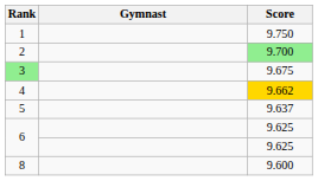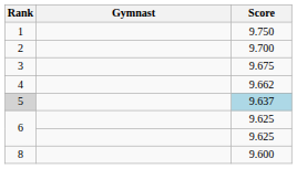2 | Score: lightgreen background -> no background
3 | Rank: lightgreen background -> no background
4 | Score: gold background -> no background
5 | Rank: no background -> lightgrey background
5 | Score: no background -> lightblue background
